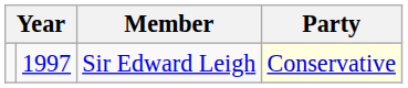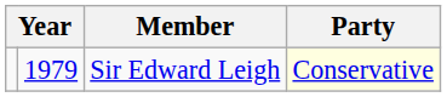Sir Edward Leigh | column 2: 1997 -> 1979
